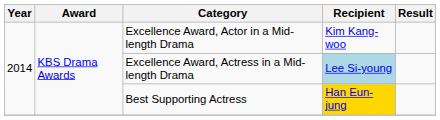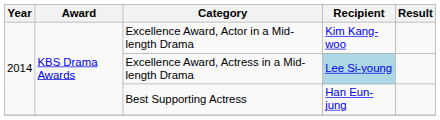Best Supporting Actress | Recipient: gold background -> no background
